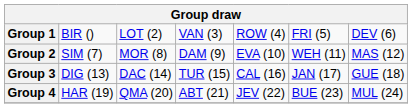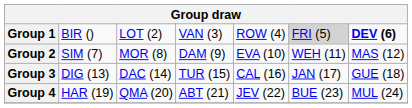Group 1 | column 6: no background -> lightgrey background
Group 1 | column 7: normal -> bold
